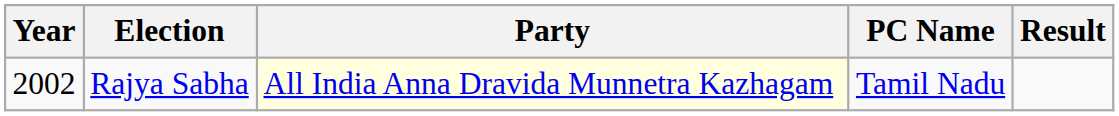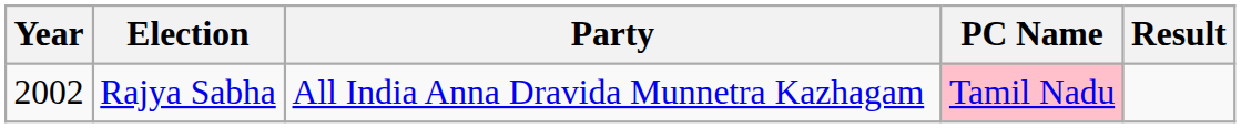row 2 | Party: lightyellow background -> no background
row 2 | PC Name: no background -> pink background
